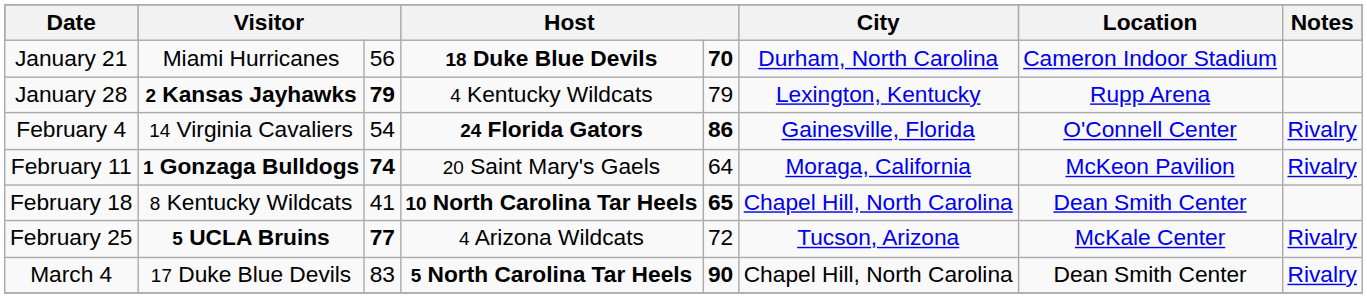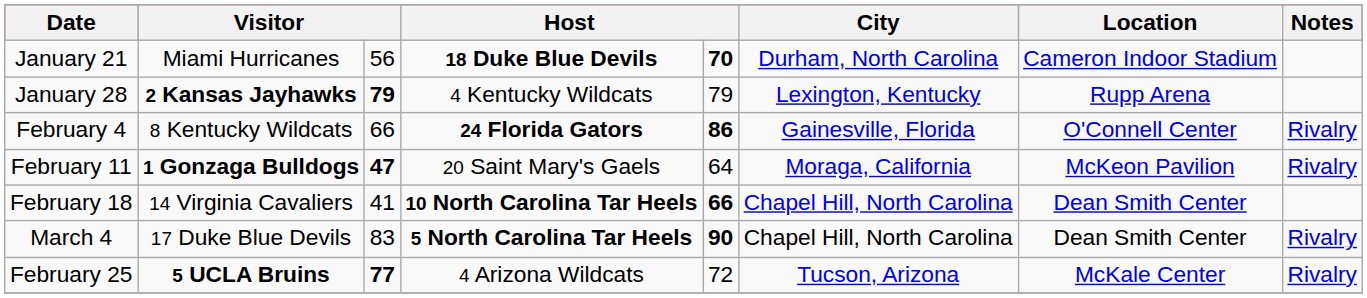February 4 | column 2: 14 Virginia Cavaliers -> 8 Kentucky Wildcats
February 4 | column 3: 54 -> 66
February 11 | column 3: 74 -> 47
February 18 | column 2: 8 Kentucky Wildcats -> 14 Virginia Cavaliers
February 18 | column 5: 65 -> 66
rows swapped: February 25 <-> March 4
